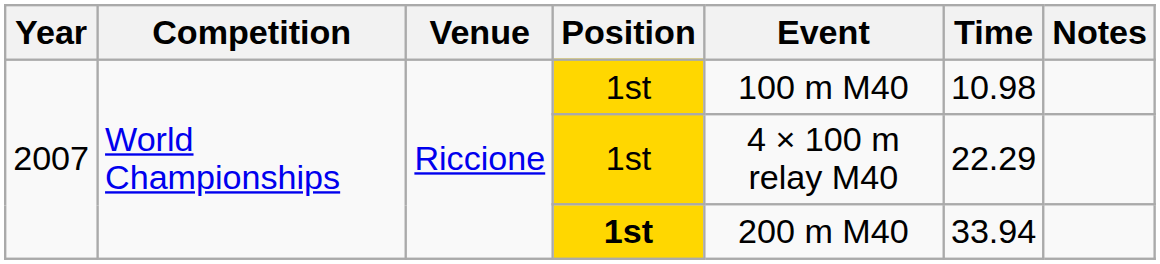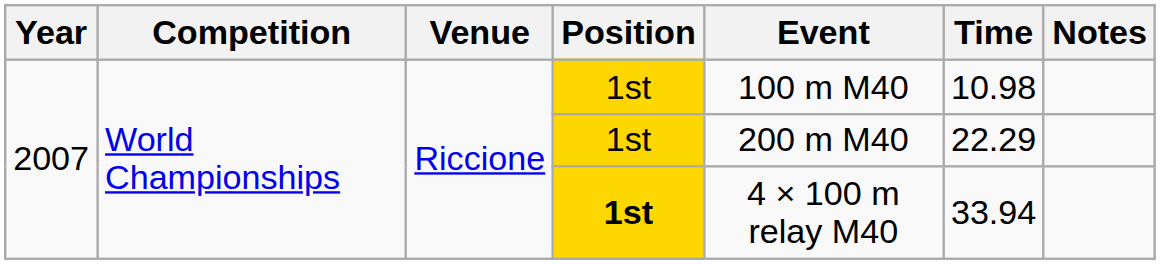row 3 | Event: 4 × 100 m relay M40 -> 200 m M40
row 4 | Event: 200 m M40 -> 4 × 100 m relay M40
